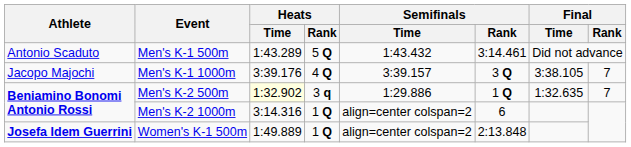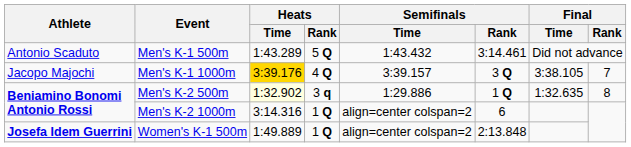Men's K-1 1000m | Heats / Time: no background -> gold background
Men's K-2 500m | Final / Rank: 7 -> 8
